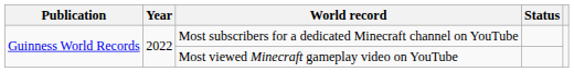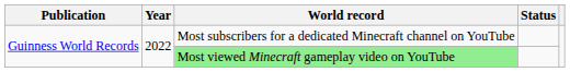Most viewed Minecraft gameplay video on YouTube | World record: no background -> lightgreen background
